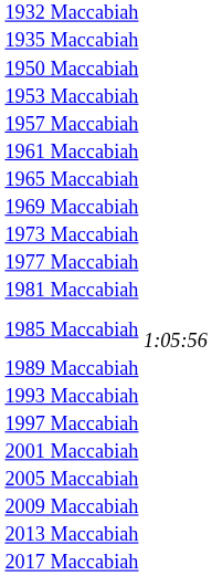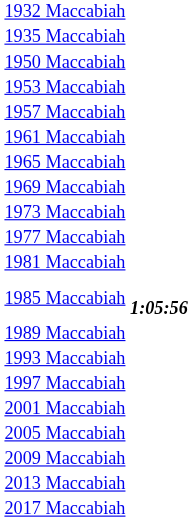1985 Maccabiah | column 2: normal -> bold
